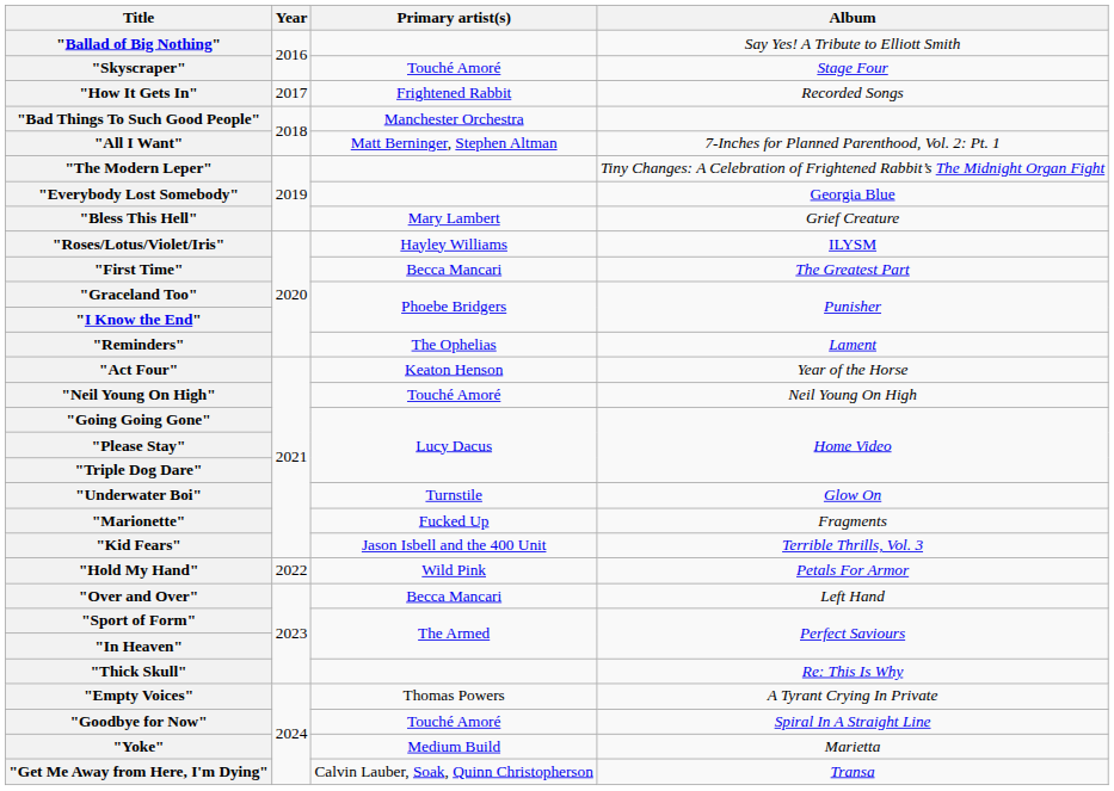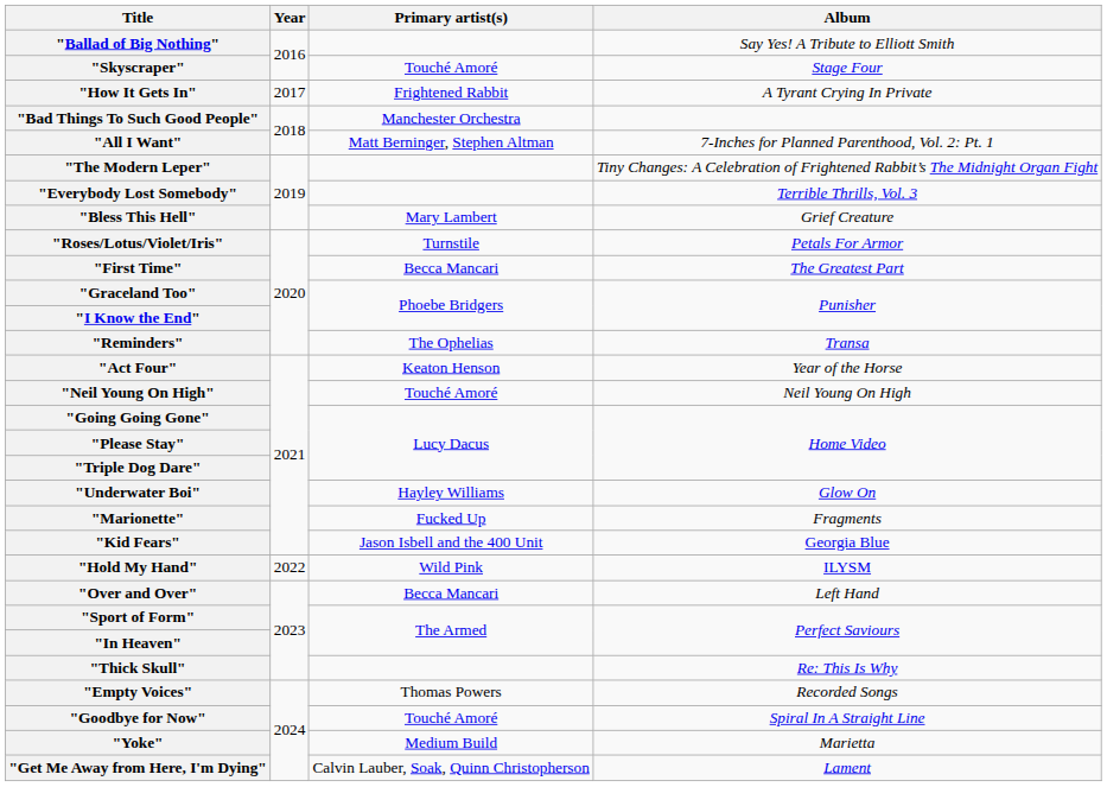"How It Gets In" | Album: Recorded Songs -> A Tyrant Crying In Private
"Everybody Lost Somebody" | Album: Georgia Blue -> Terrible Thrills, Vol. 3
"Roses/Lotus/Violet/Iris" | Primary artist(s): Hayley Williams -> Turnstile
"Roses/Lotus/Violet/Iris" | Album: ILYSM -> Petals For Armor
"Reminders" | Album: Lament -> Transa
"Underwater Boi" | Primary artist(s): Turnstile -> Hayley Williams
"Kid Fears" | Album: Terrible Thrills, Vol. 3 -> Georgia Blue
"Hold My Hand" | Album: Petals For Armor -> ILYSM
"Empty Voices" | Album: A Tyrant Crying In Private -> Recorded Songs
"Get Me Away from Here, I'm Dying" | Album: Transa -> Lament
